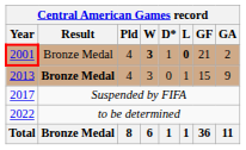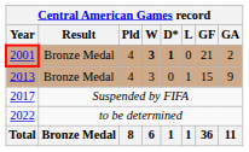2001 | Central American Games record / D*: normal -> bold
2001 | Central American Games record / L: bold -> normal
2013 | Central American Games record / Result: bold -> normal
